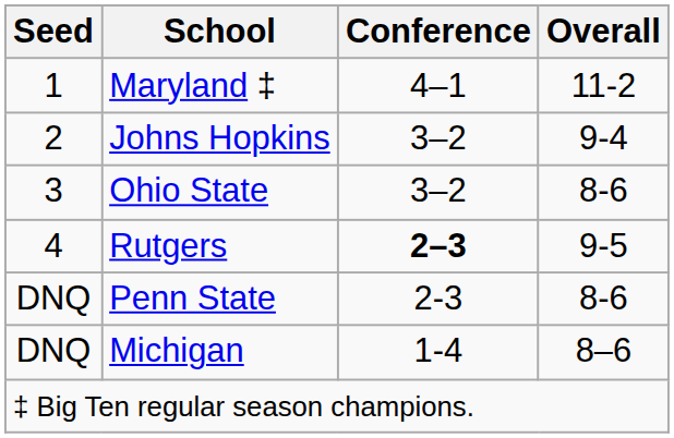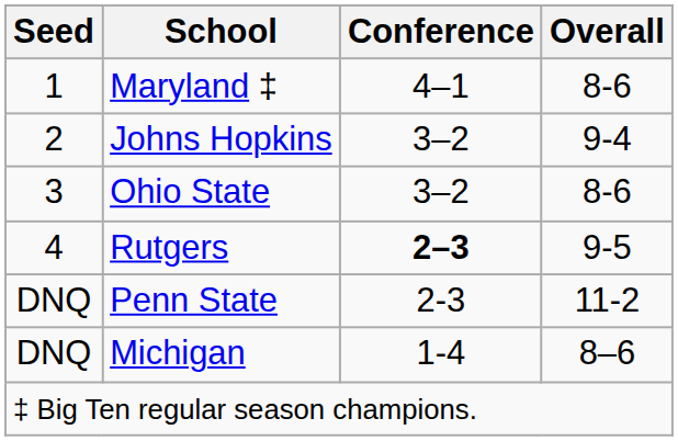Maryland ‡ | Overall: 11-2 -> 8-6
Penn State | Overall: 8-6 -> 11-2
